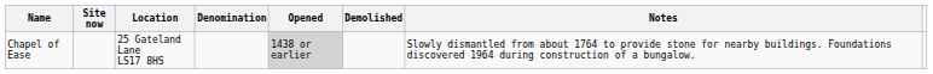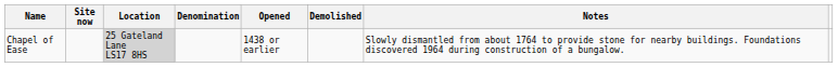Chapel of Ease | Location: no background -> lightgrey background
Chapel of Ease | Opened: lightgrey background -> no background
